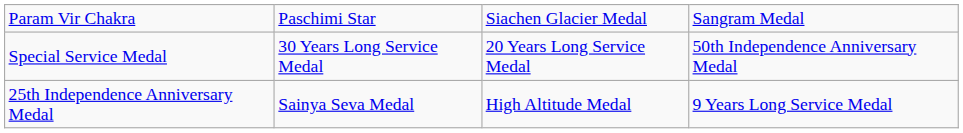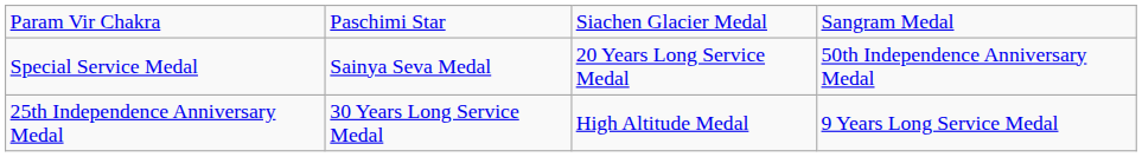Special Service Medal | column 2: 30 Years Long Service Medal -> Sainya Seva Medal
25th Independence Anniversary Medal | column 2: Sainya Seva Medal -> 30 Years Long Service Medal
